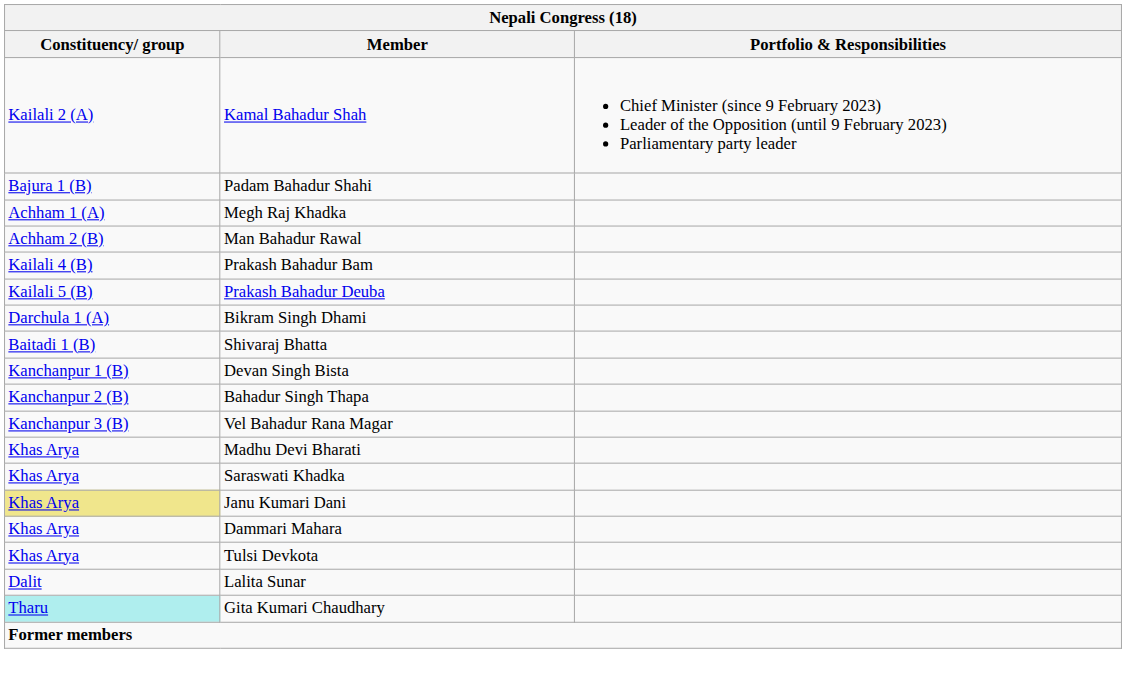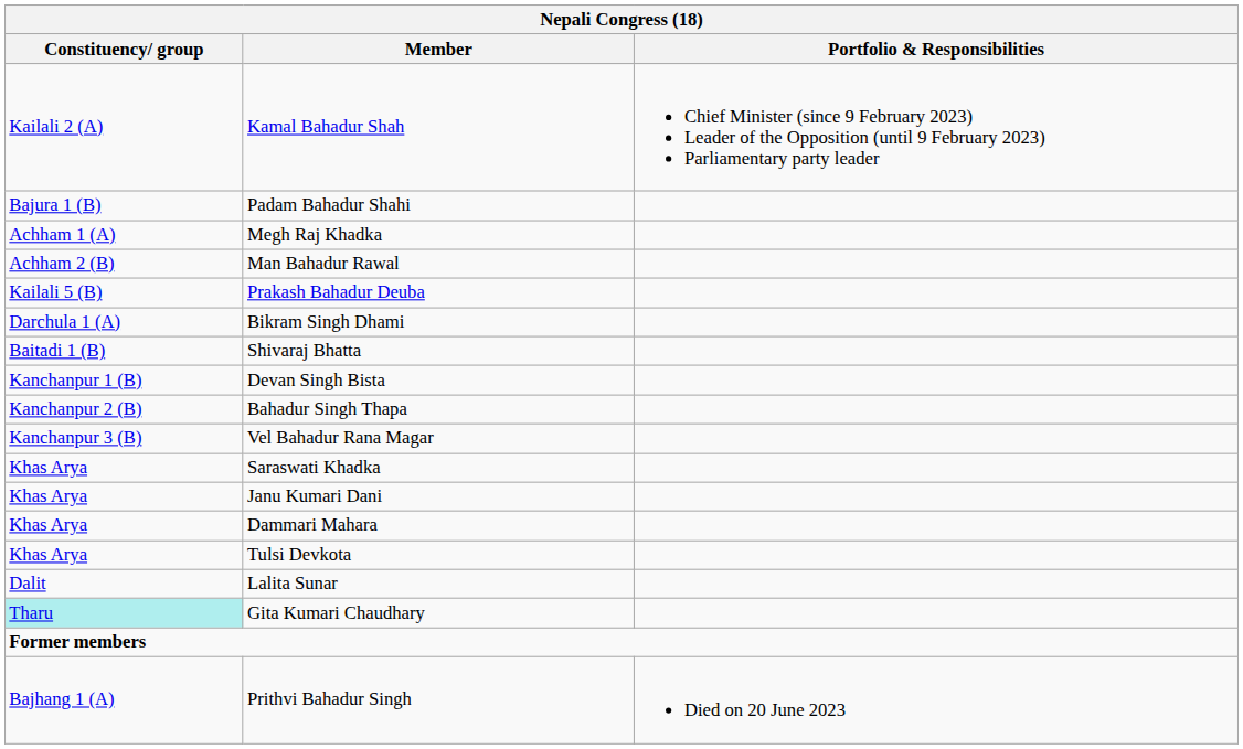- row: Kailali 4 (B) | Prakash Bahadur Bam
- row: Khas Arya | Madhu Devi Bharati
Janu Kumari Dani | Constituency/ group: khaki background -> no background
+ row: Bajhang 1 (A) | Prithvi Bahadur Singh | Died on 20 June 2023
